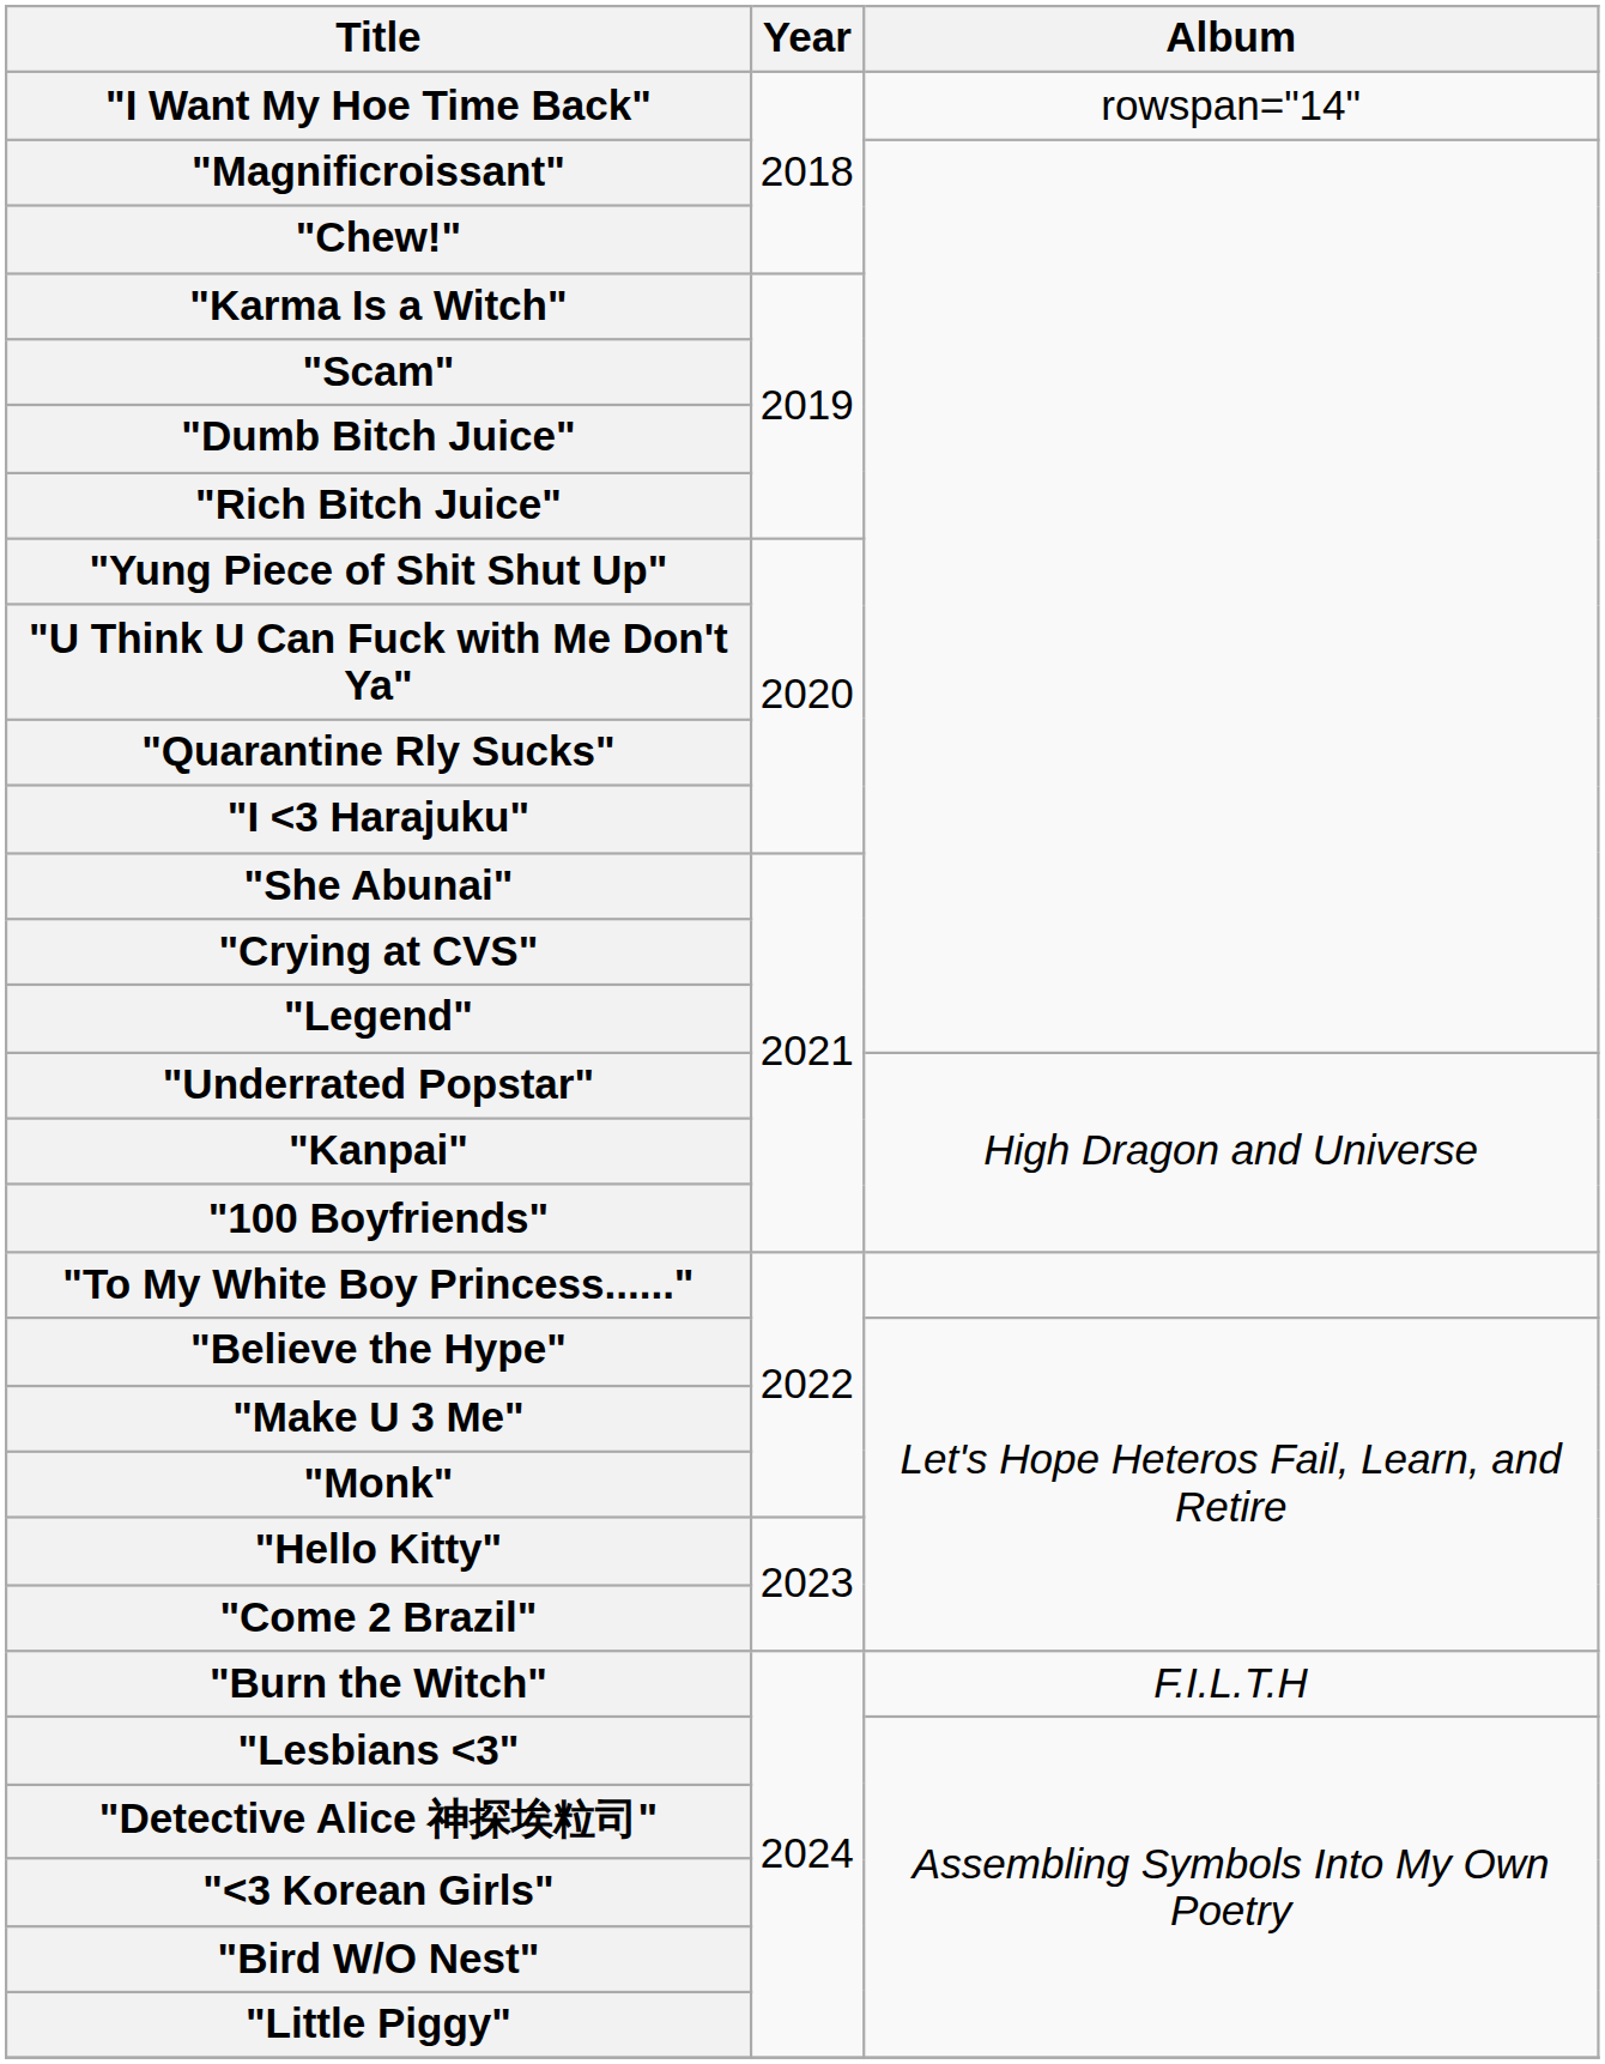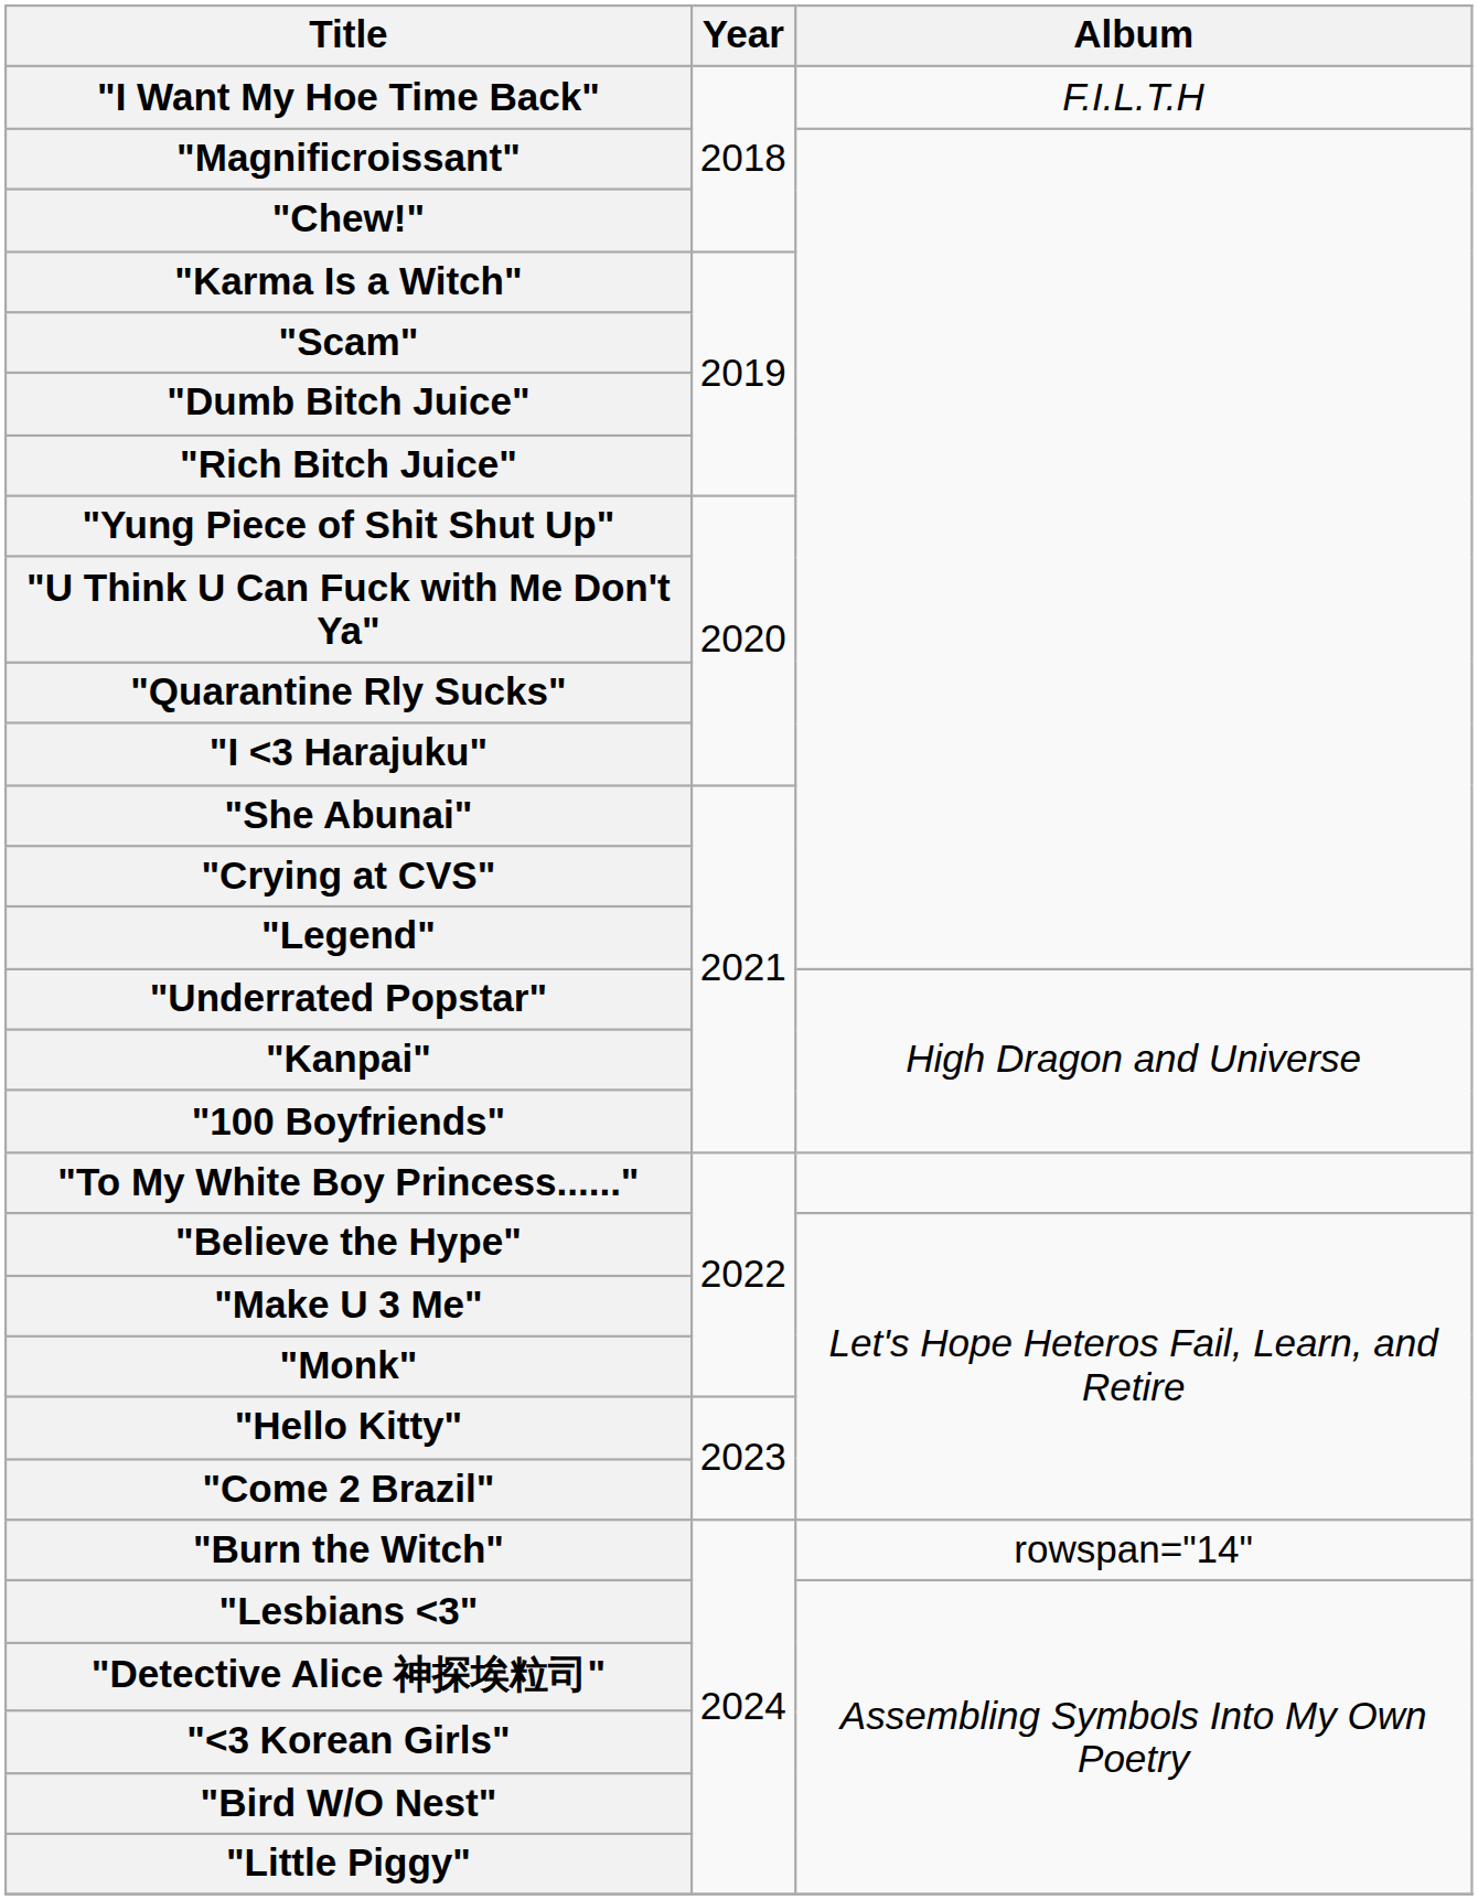"I Want My Hoe Time Back" | Album: rowspan="14" -> F.I.L.T.H
"Burn the Witch" | Album: F.I.L.T.H -> rowspan="14"
